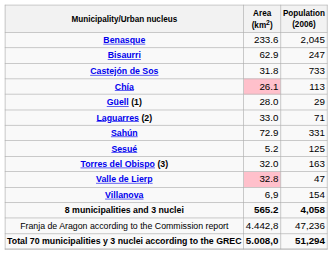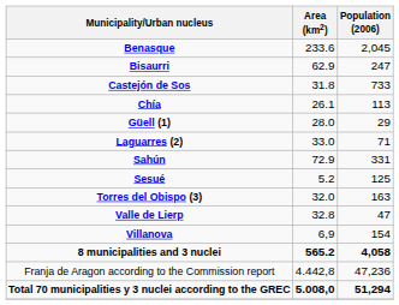Chía | Area (km2): pink background -> no background
Valle de Lierp | Area (km2): pink background -> no background
